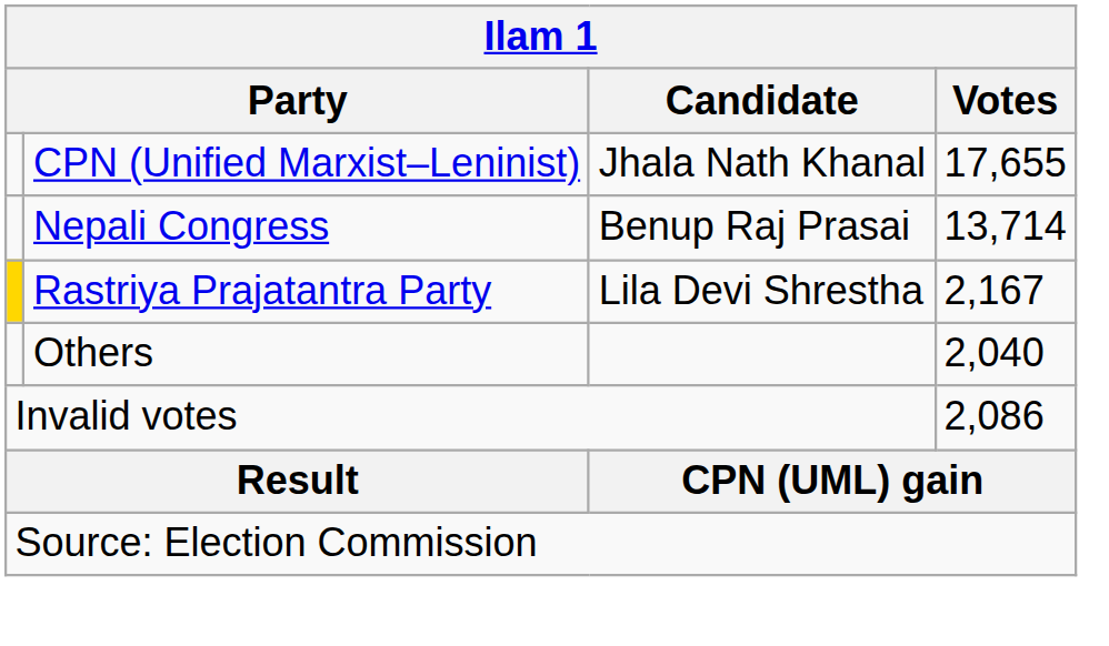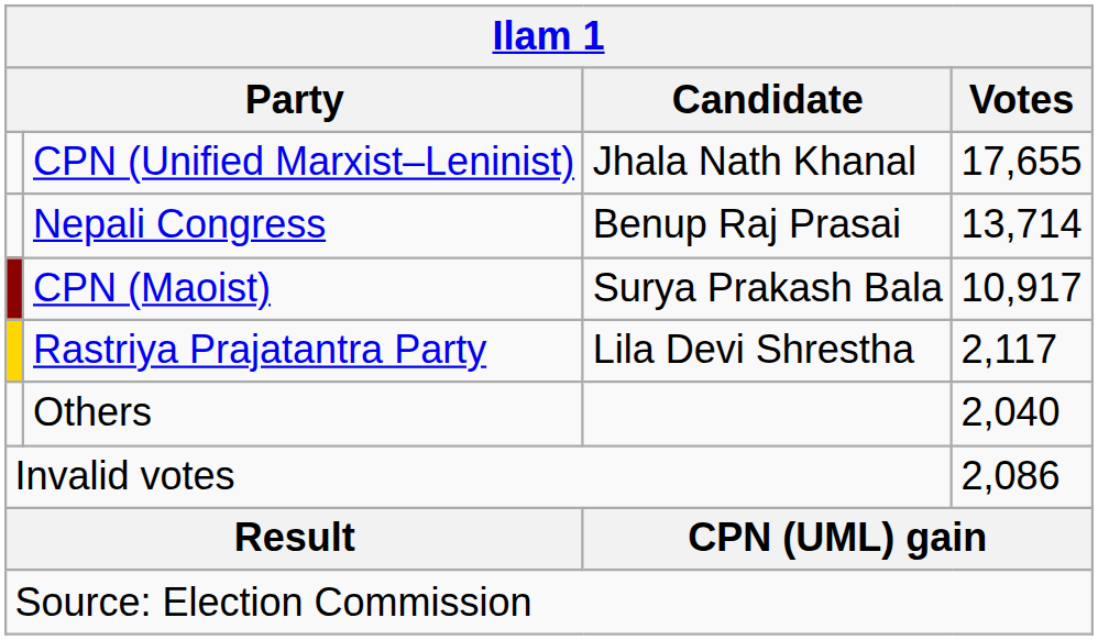+ row: CPN (Maoist) | Surya Prakash Bala | 10,917
Rastriya Prajatantra Party | Votes: 2,167 -> 2,117
